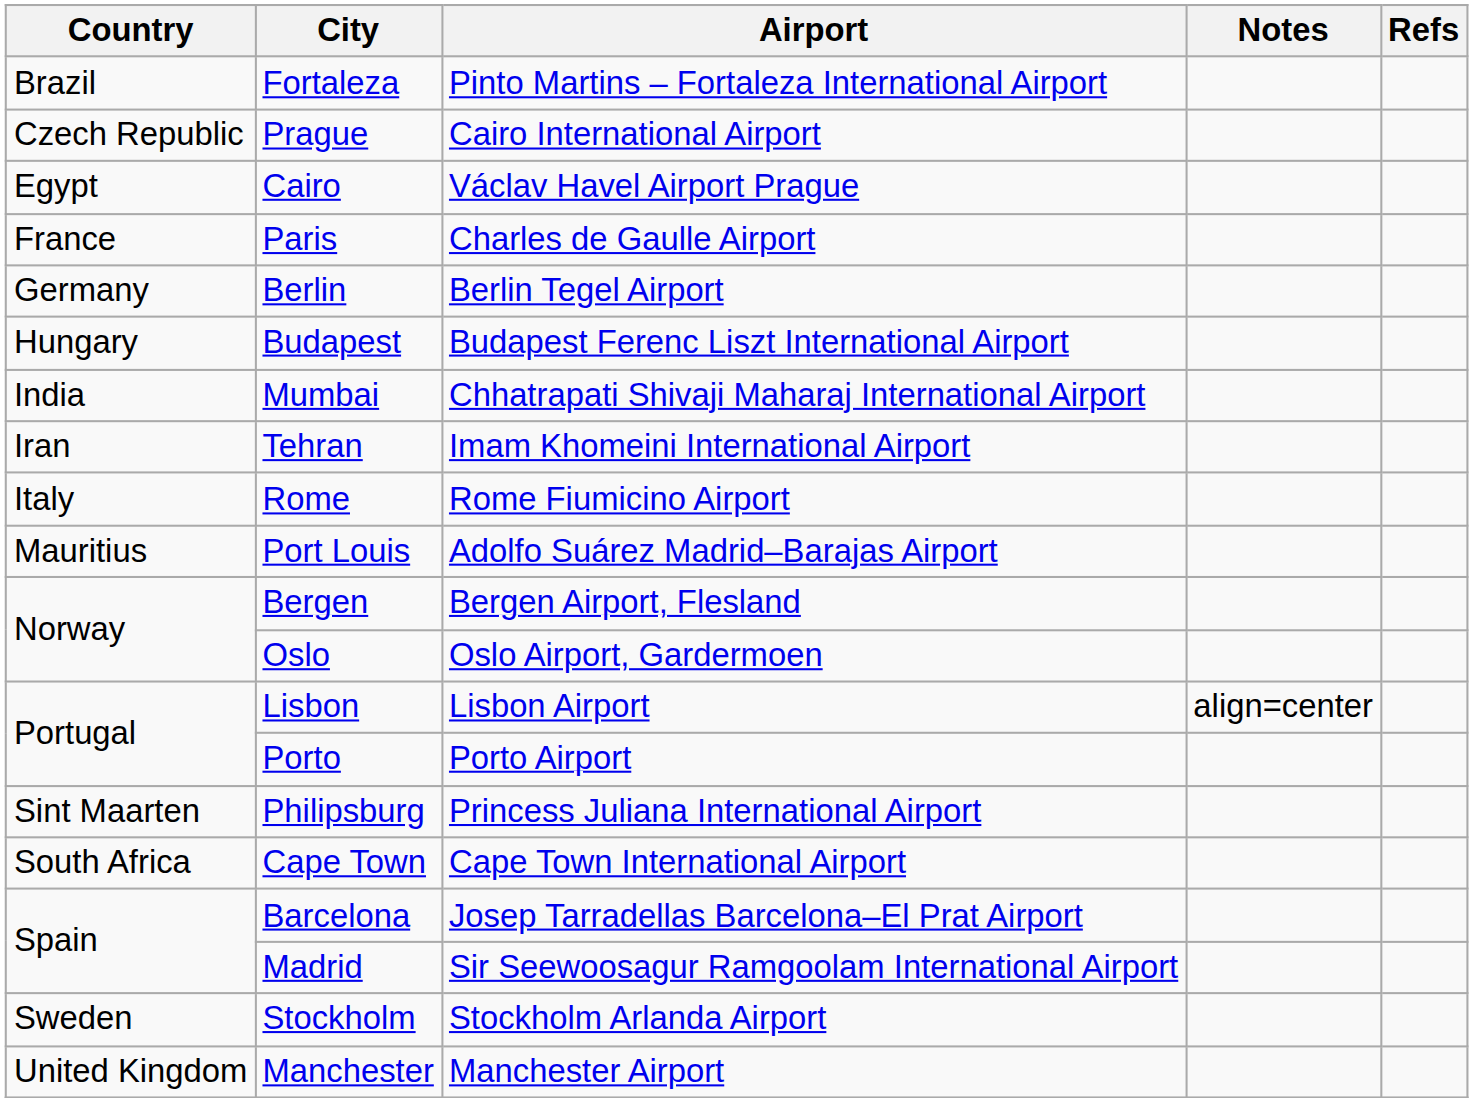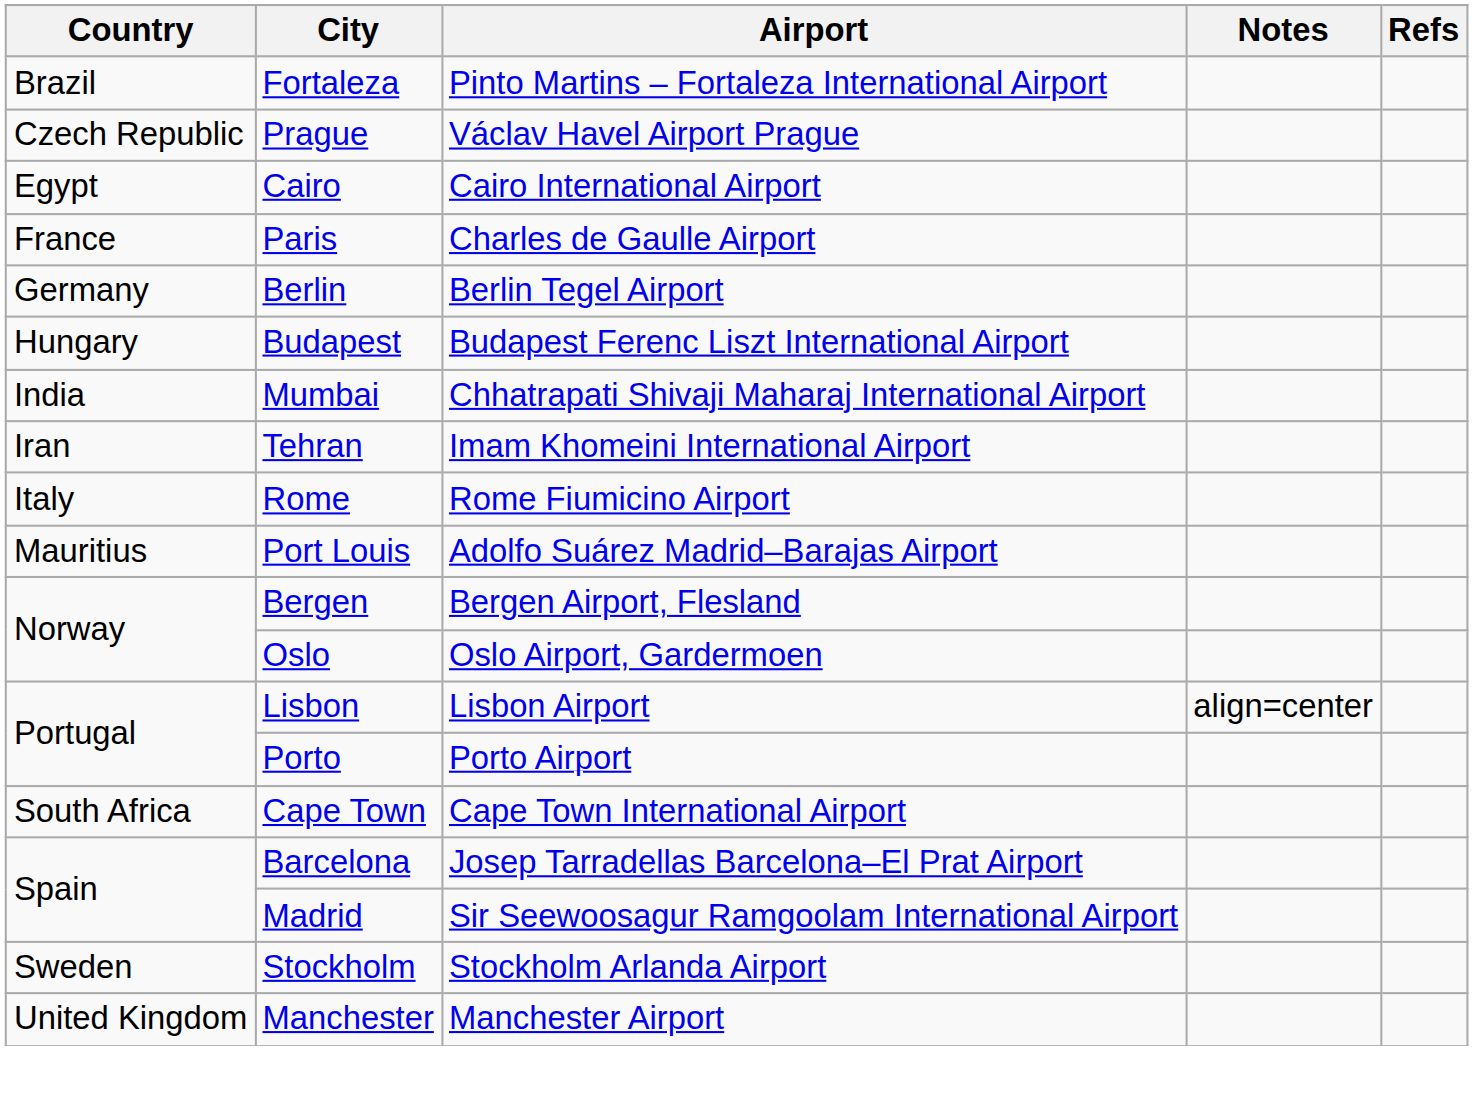Prague | Airport: Cairo International Airport -> Václav Havel Airport Prague
Cairo | Airport: Václav Havel Airport Prague -> Cairo International Airport
- row: Sint Maarten | Philipsburg | Princess Juliana International Airport
